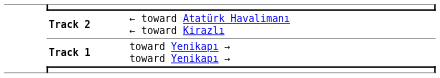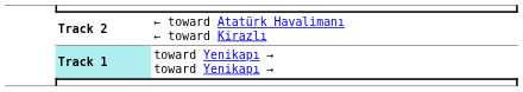Track 1 | column 1: no background -> paleturquoise background
